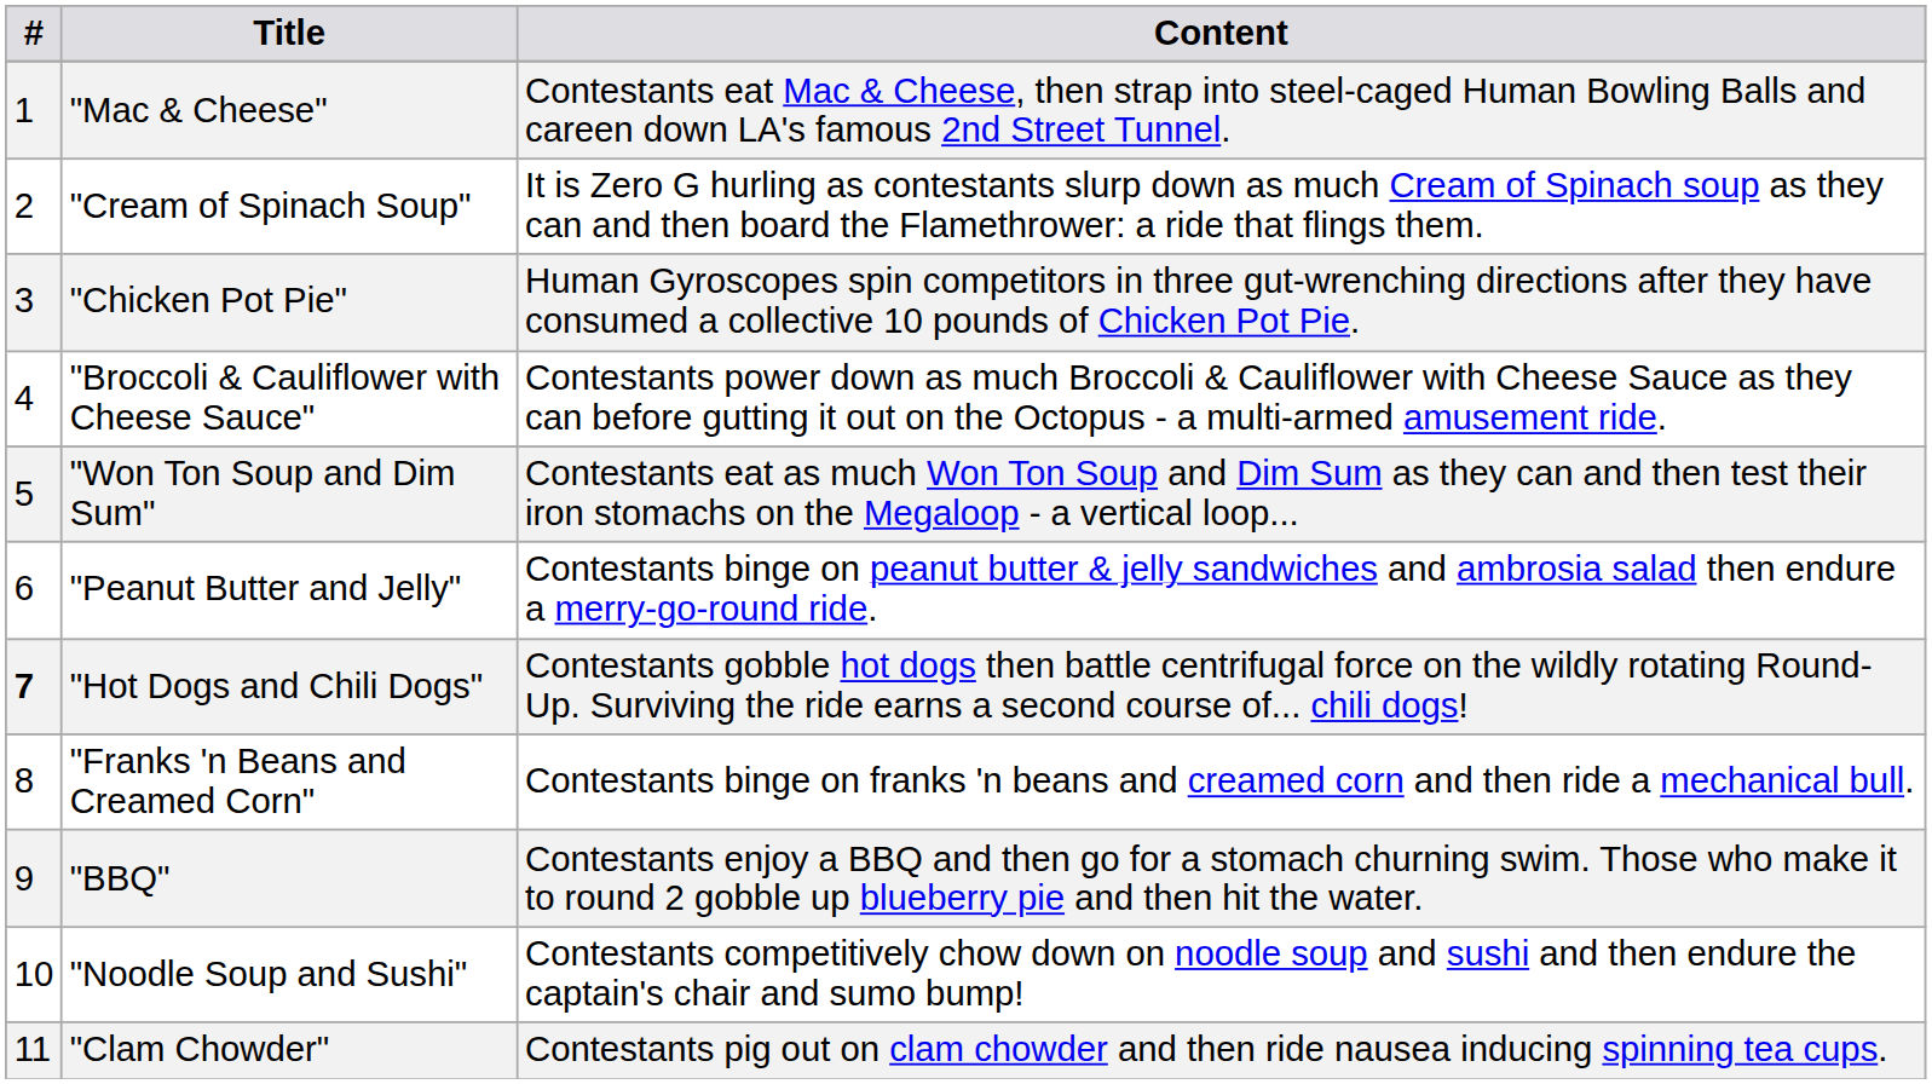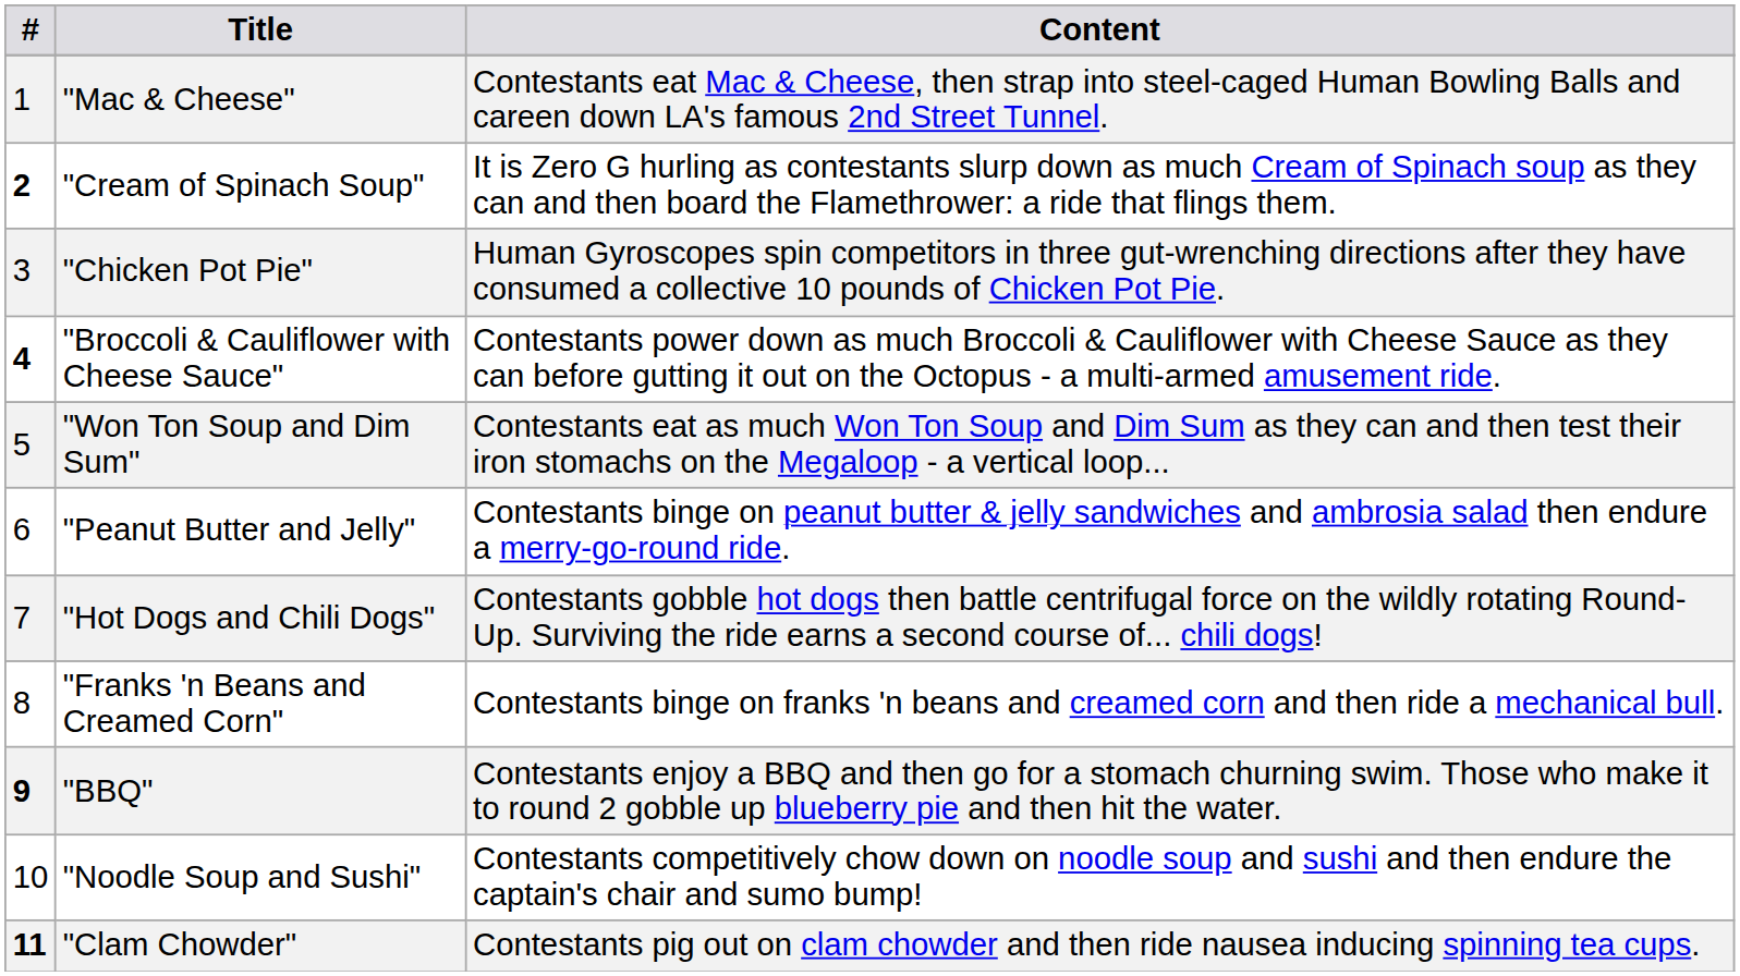"Cream of Spinach Soup" | #: normal -> bold
"Broccoli & Cauliflower with Cheese Sauce" | #: normal -> bold
"Hot Dogs and Chili Dogs" | #: bold -> normal
"BBQ" | #: normal -> bold
"Clam Chowder" | #: normal -> bold
